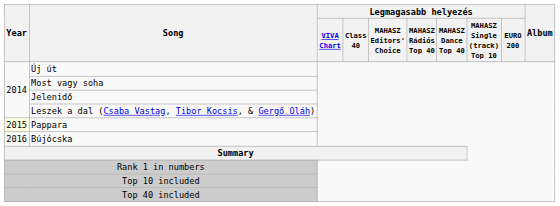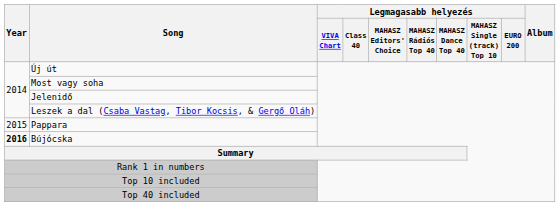Pappara | Year: lightyellow background -> no background
Bújócska | Year: normal -> bold
